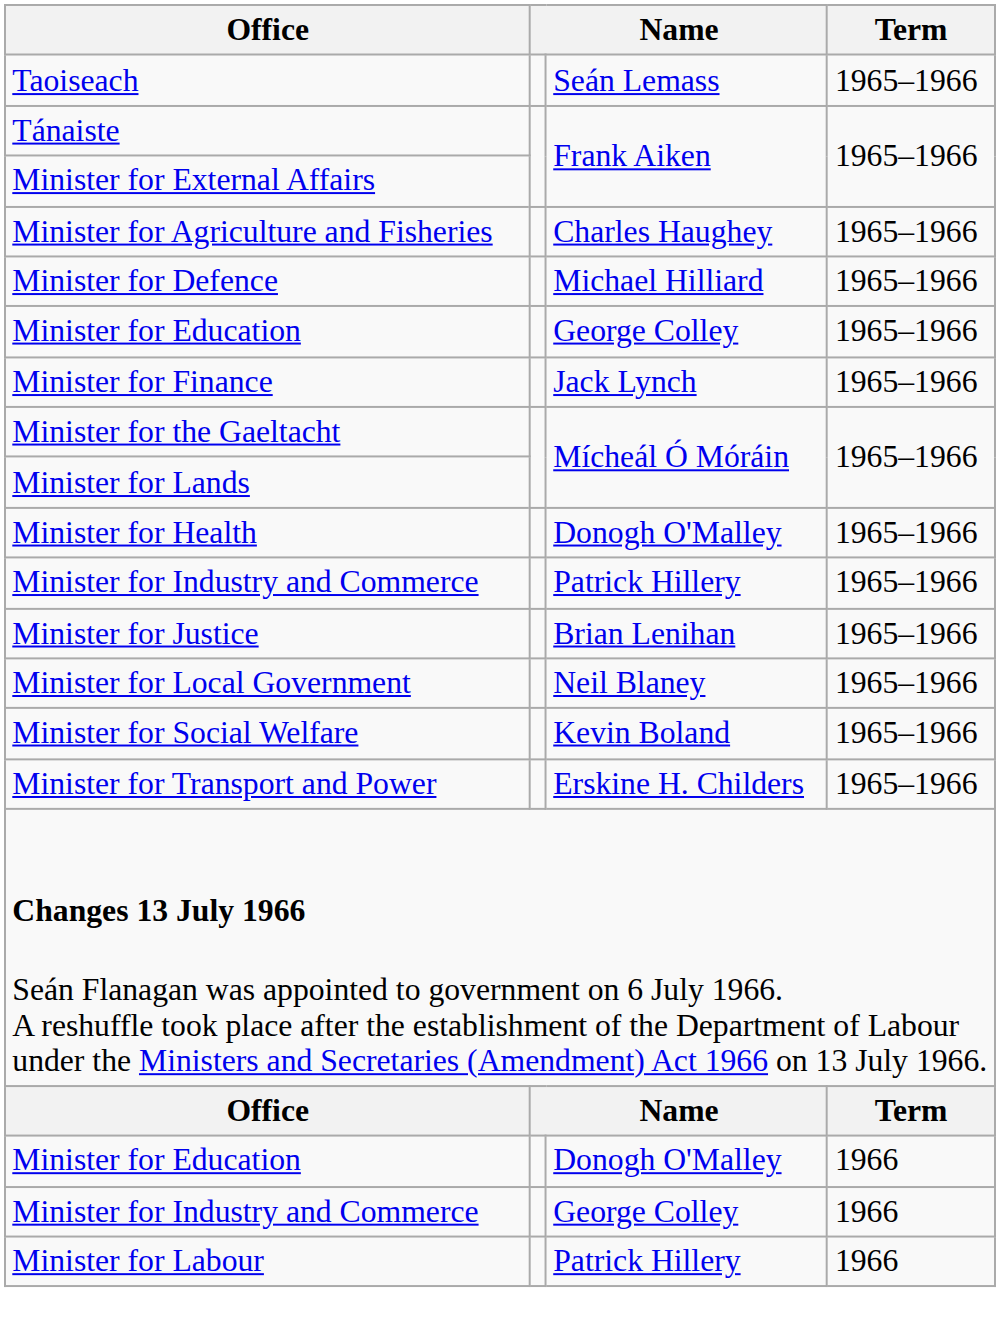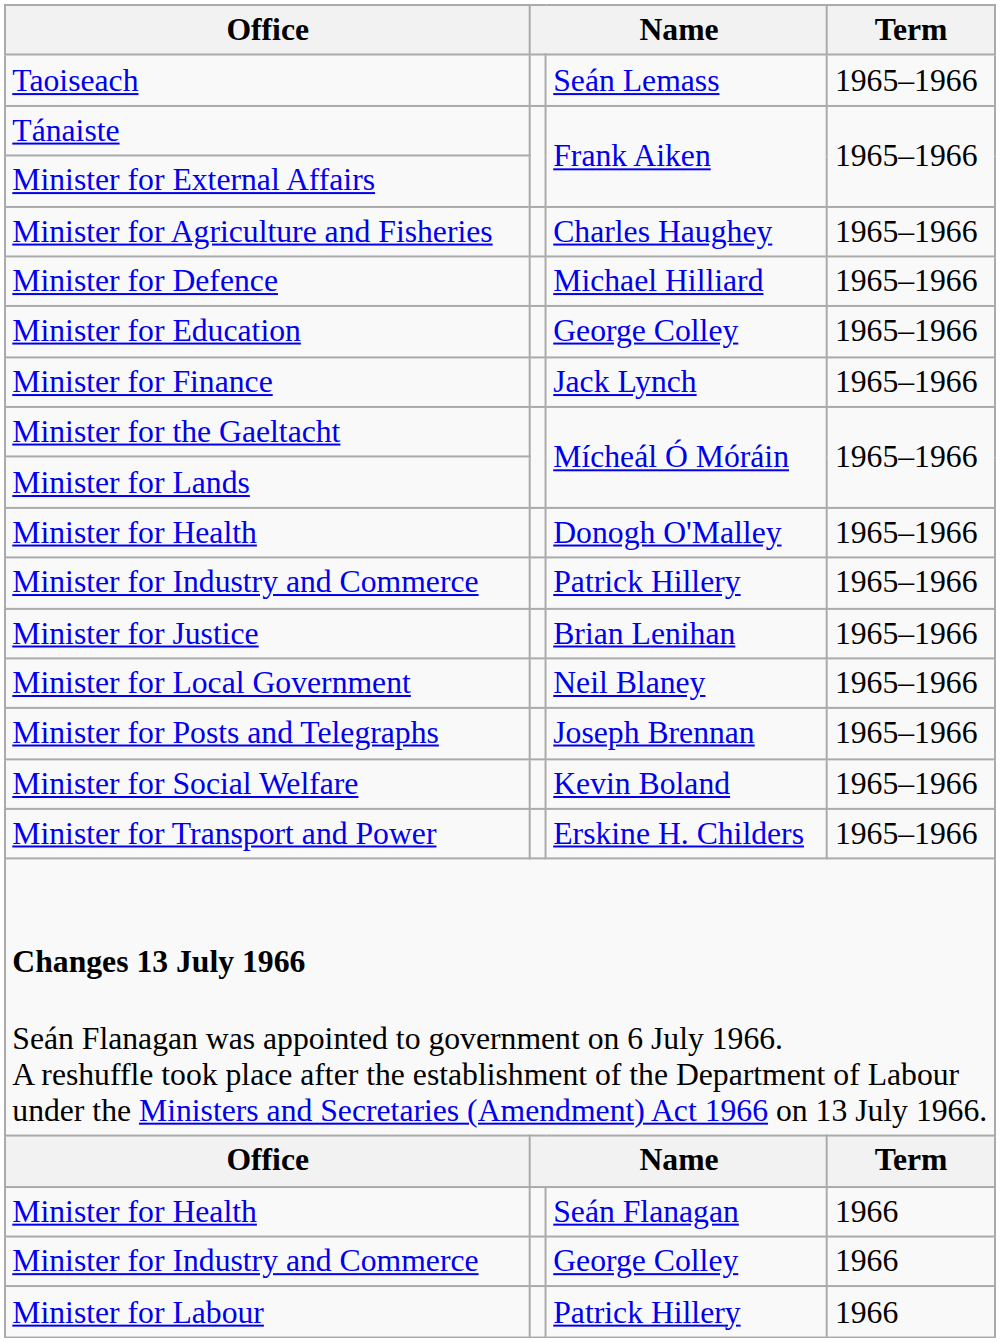+ row: Minister for Posts and Telegraphs | Joseph Brennan | 1965–1966
- row: Minister for Education | Donogh O'Malley | 1966
+ row: Minister for Health | Seán Flanagan | 1966
